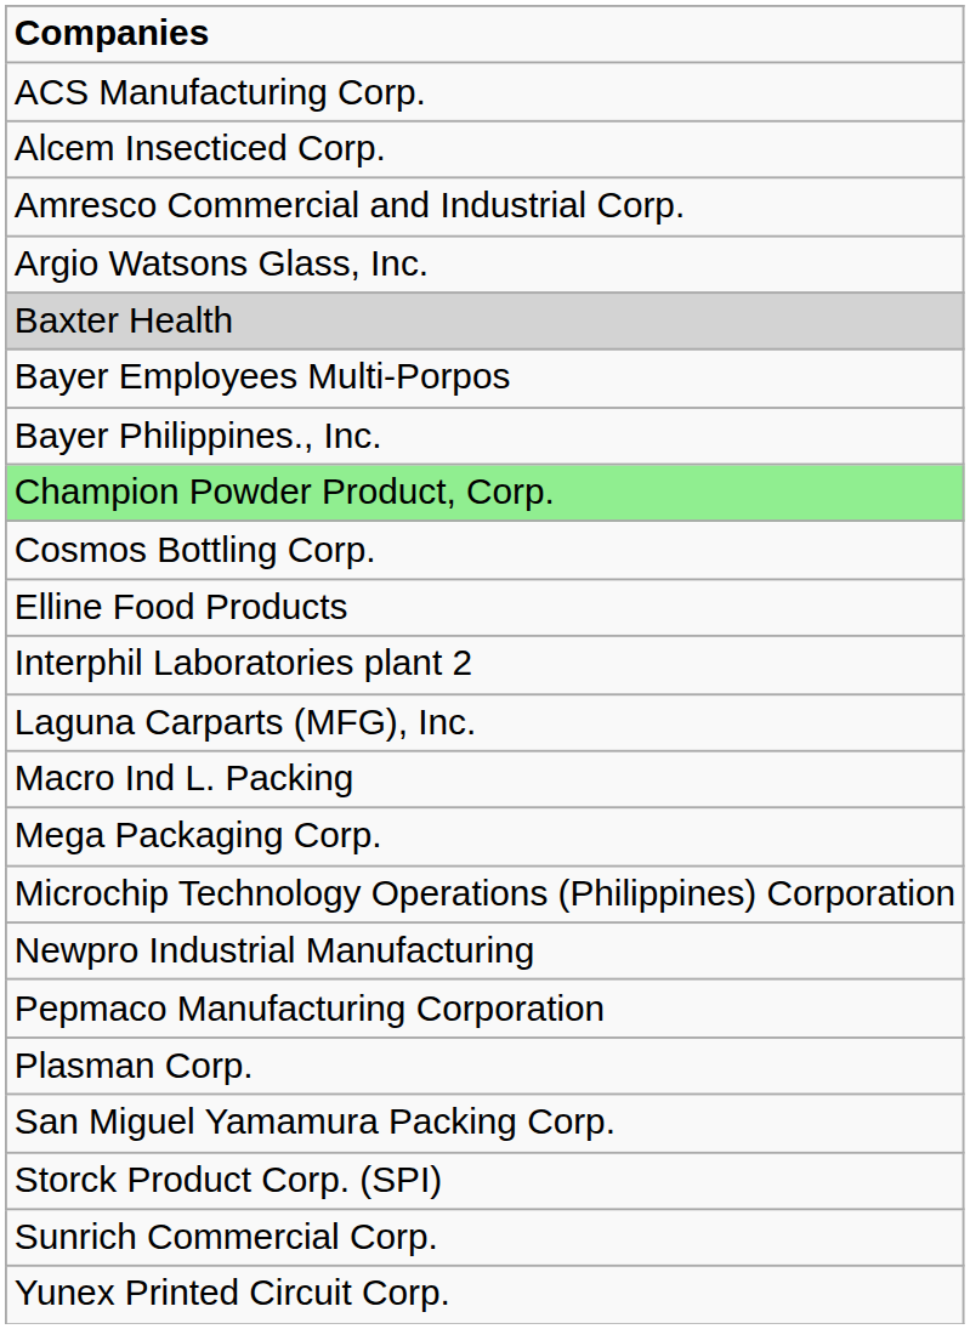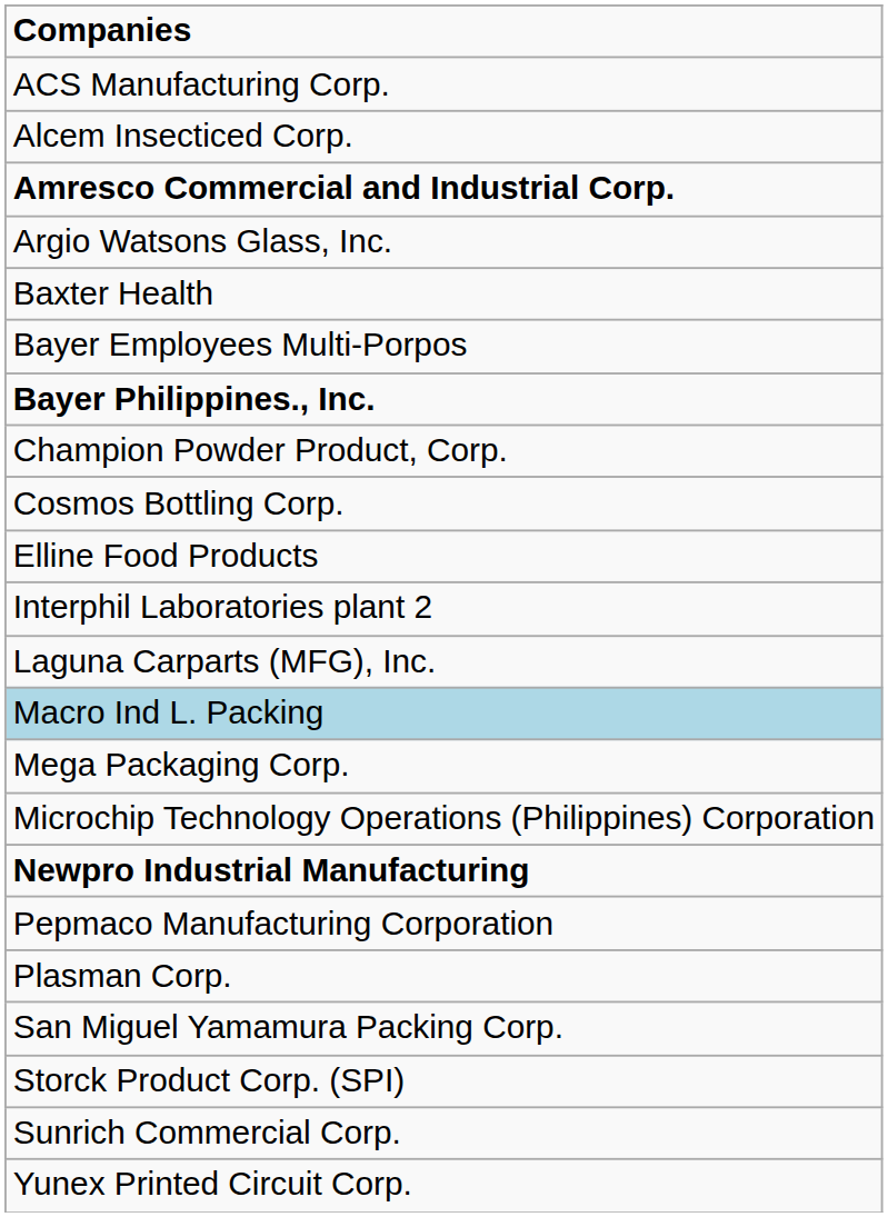row 4 | column 1: normal -> bold
row 6 | column 1: lightgrey background -> no background
row 8 | column 1: normal -> bold
row 9 | column 1: lightgreen background -> no background
row 14 | column 1: no background -> lightblue background
row 17 | column 1: normal -> bold
